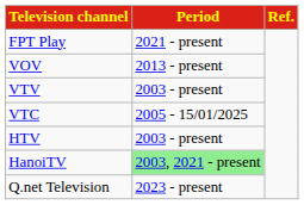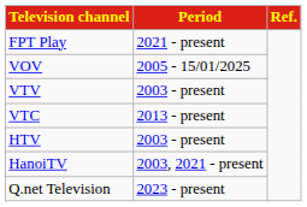VOV | Period: 2013 - present -> 2005 - 15/01/2025
VTC | Period: 2005 - 15/01/2025 -> 2013 - present
HanoiTV | Period: lightgreen background -> no background
